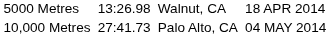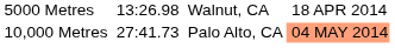10,000 Metres | column 4: no background -> lightsalmon background
